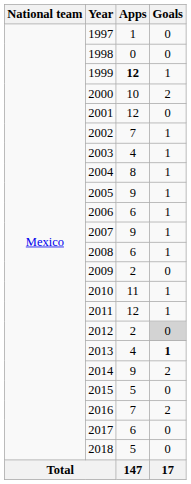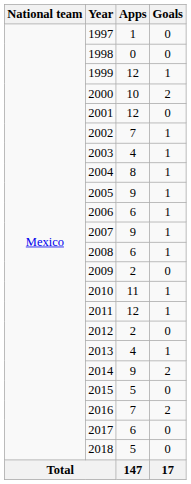1999 | Apps: bold -> normal
2012 | Goals: lightgrey background -> no background
2013 | Goals: bold -> normal
